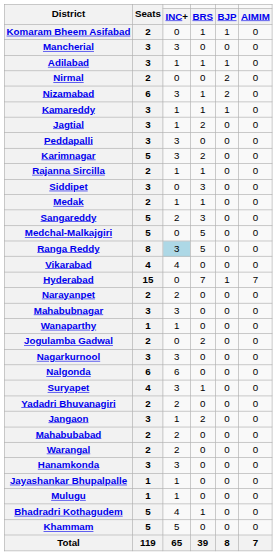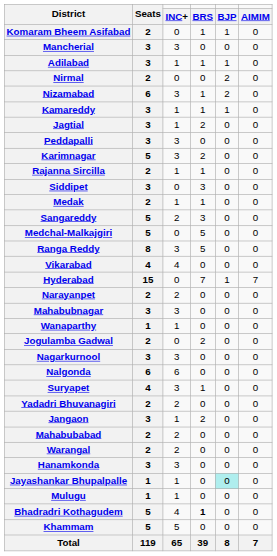Ranga Reddy | INC+: lightblue background -> no background
Jayashankar Bhupalpalle | BJP: no background -> paleturquoise background
Bhadradri Kothagudem | BRS: normal -> bold
